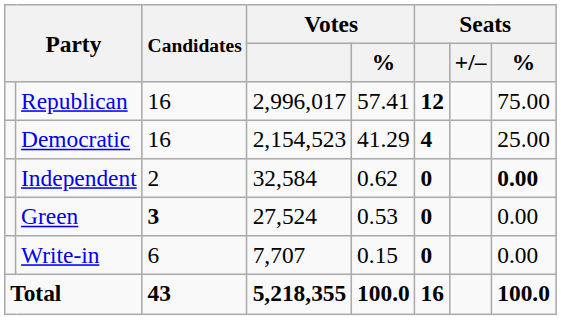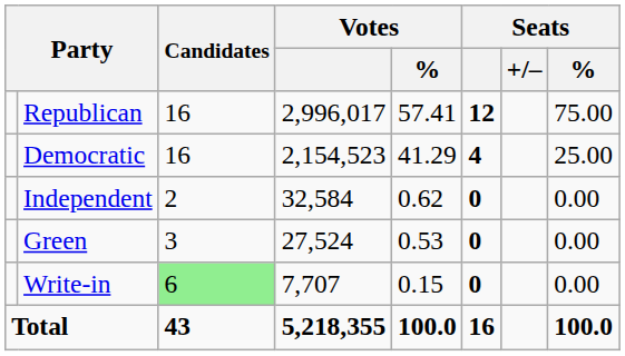Independent | Seats / %: bold -> normal
Green | Candidates: bold -> normal
Write-in | Candidates: no background -> lightgreen background
